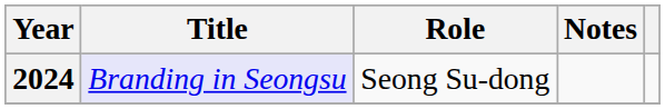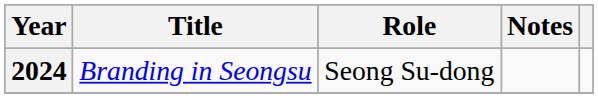2024 | Title: lavender background -> no background
